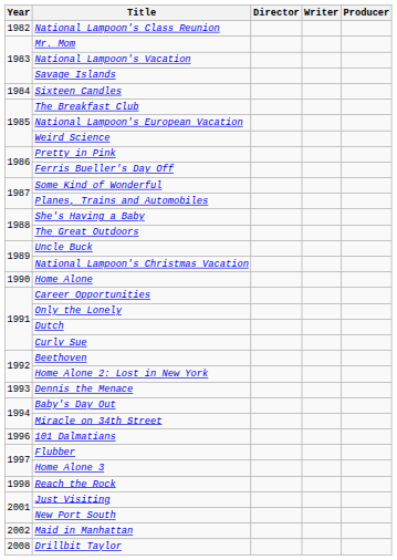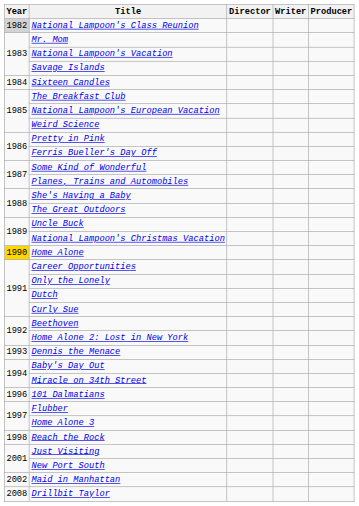National Lampoon's Class Reunion | Year: no background -> lightgrey background
Home Alone | Year: no background -> gold background
